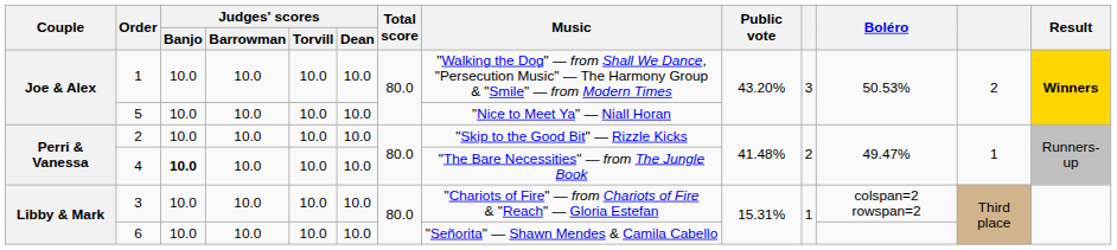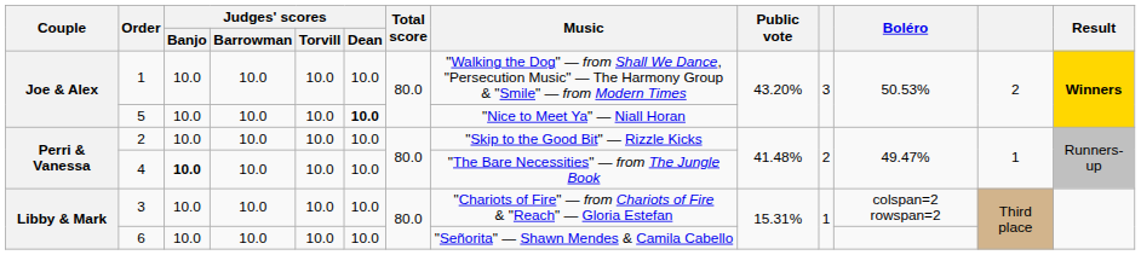5 | Judges' scores / Dean: normal -> bold
